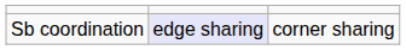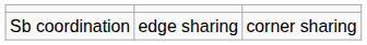Sb coordination | column 2: lavender background -> no background
